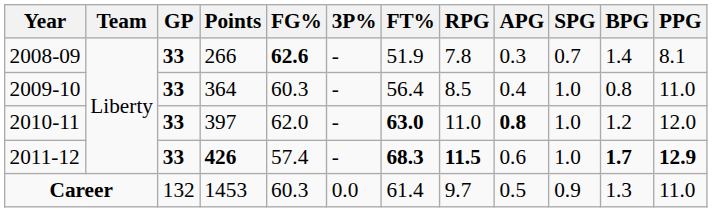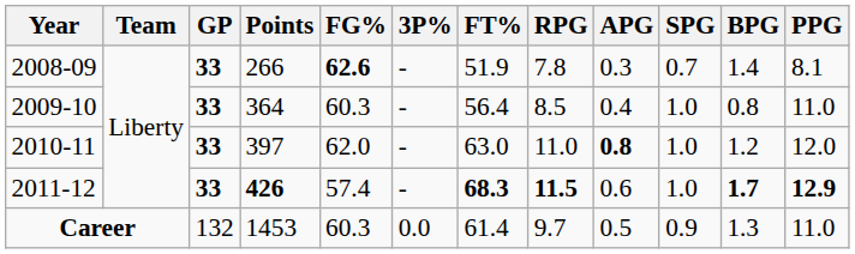2010-11 | FT%: bold -> normal
